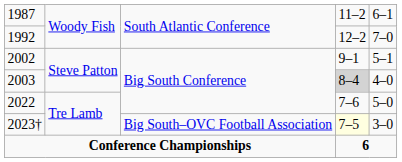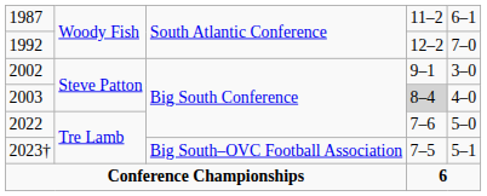2002 | column 5: 5–1 -> 3–0
2023† | column 4: lightyellow background -> no background
2023† | column 5: 3–0 -> 5–1
